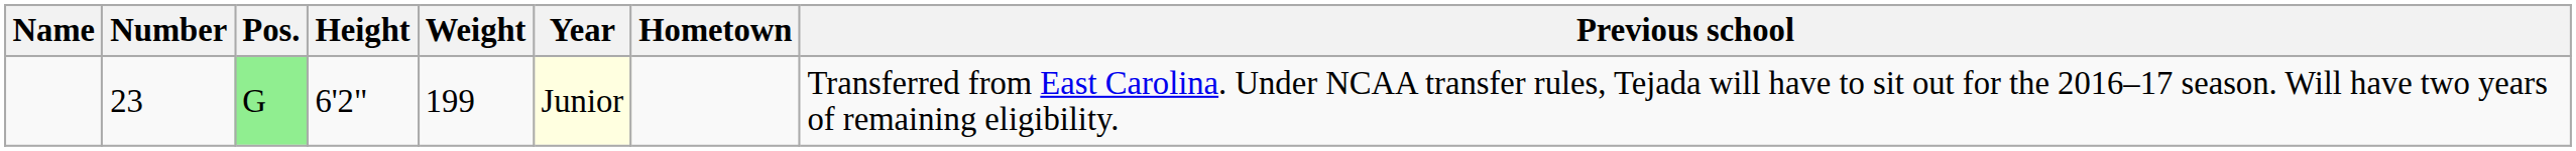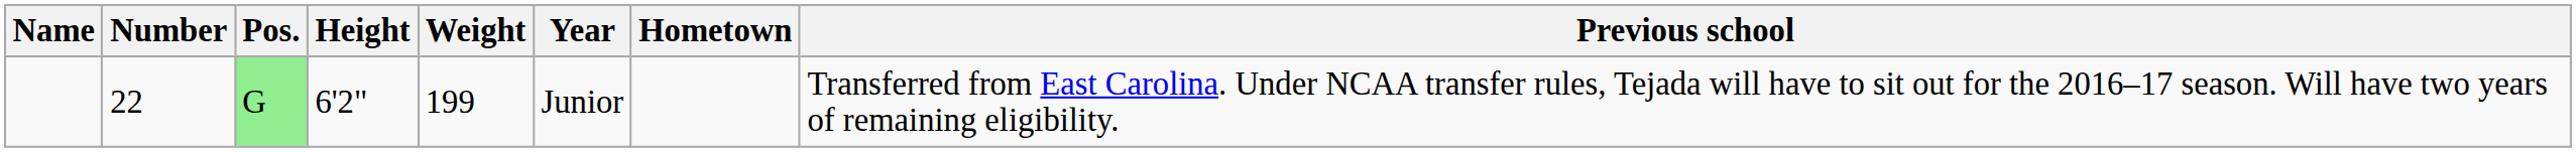row 2 | Number: 23 -> 22
row 2 | Year: lightyellow background -> no background
